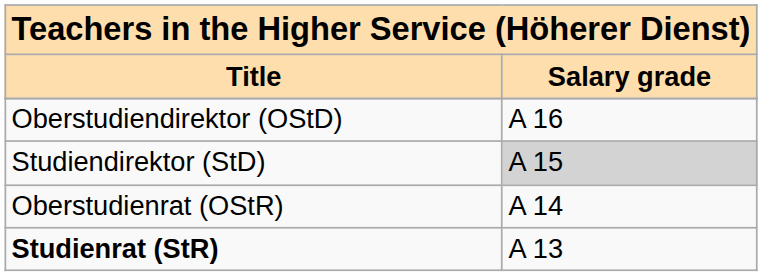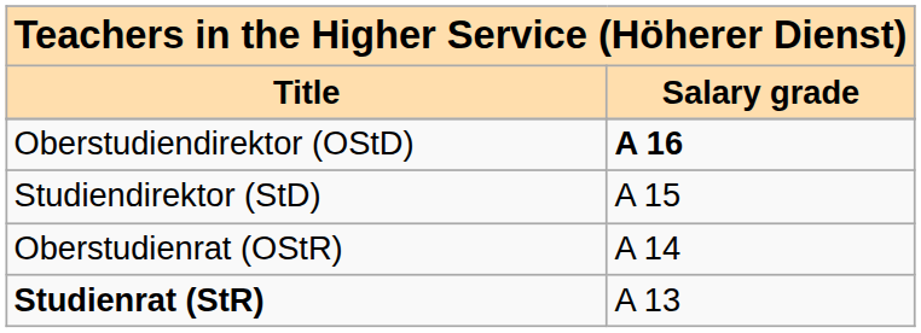Oberstudiendirektor (OStD) | Salary grade: normal -> bold
Studiendirektor (StD) | Salary grade: lightgrey background -> no background
